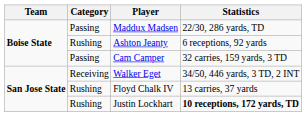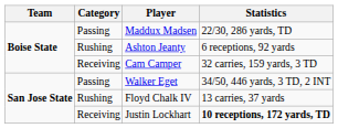Cam Camper | Category: Passing -> Receiving
Walker Eget | Category: Receiving -> Passing
Justin Lockhart | Category: Rushing -> Receiving
